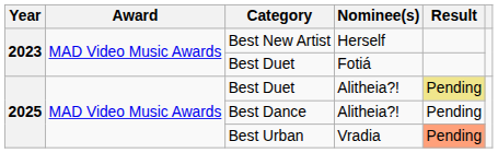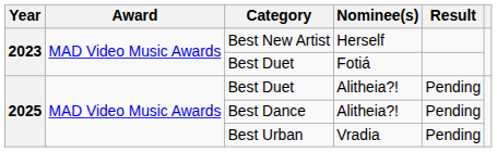Best Duet / Alitheia?! | Result: khaki background -> no background
Best Urban | Result: lightsalmon background -> no background
